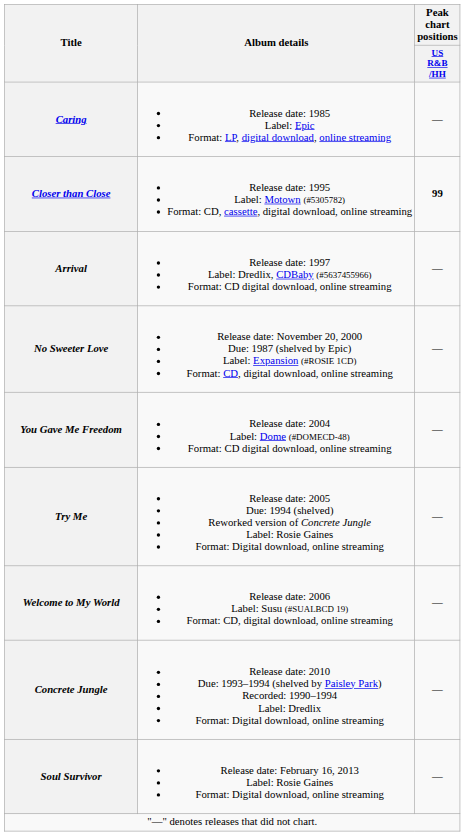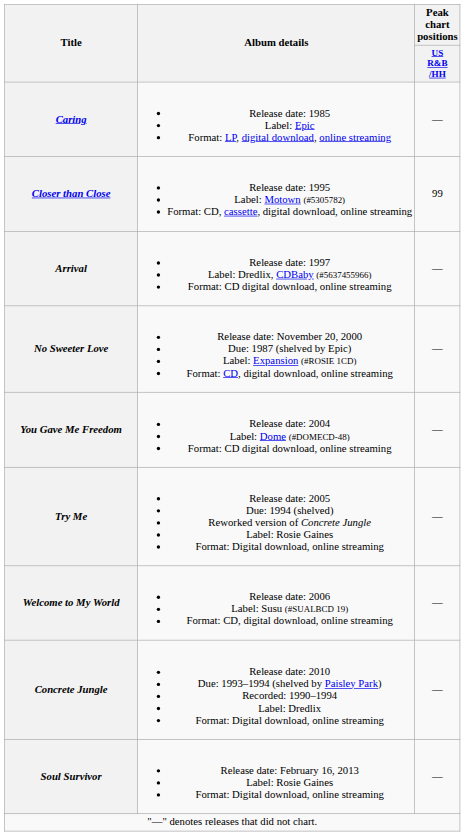Closer than Close | Peak chart positions / US R&B /HH: bold -> normal
